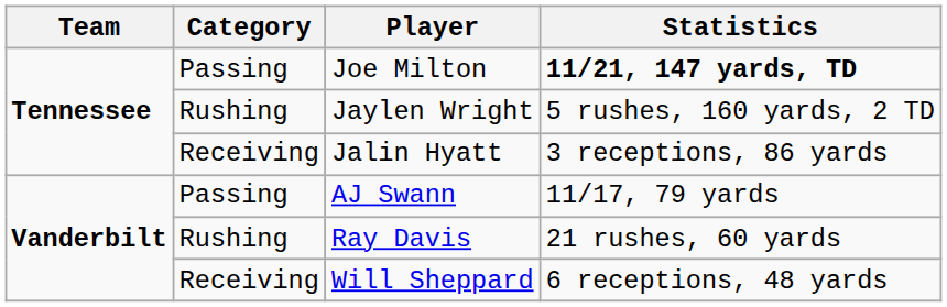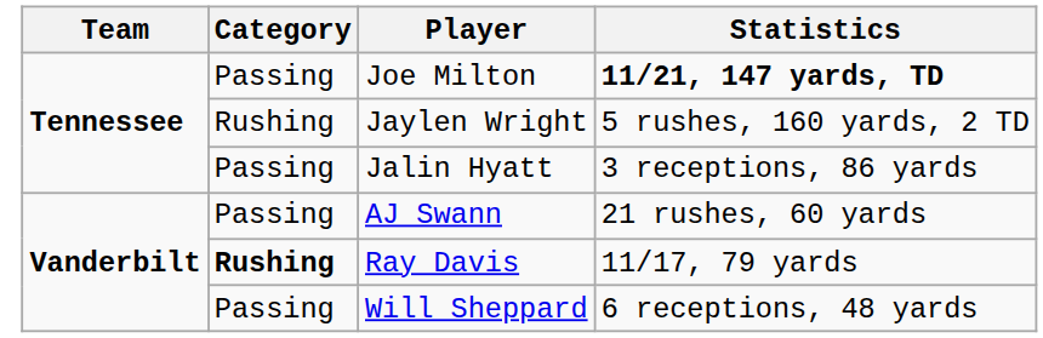Jalin Hyatt | Category: Receiving -> Passing
AJ Swann | Statistics: 11/17, 79 yards -> 21 rushes, 60 yards
Ray Davis | Category: normal -> bold
Ray Davis | Statistics: 21 rushes, 60 yards -> 11/17, 79 yards
Will Sheppard | Category: Receiving -> Passing
